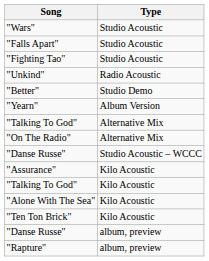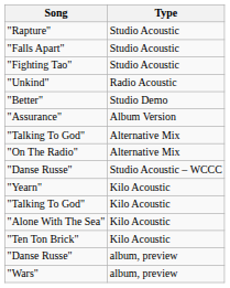row 2 | Song: "Wars" -> "Rapture"
row 7 | Song: "Yearn" -> "Assurance"
row 11 | Song: "Assurance" -> "Yearn"
row 16 | Song: "Rapture" -> "Wars"
